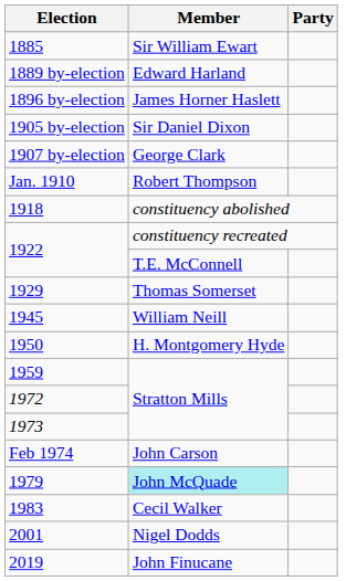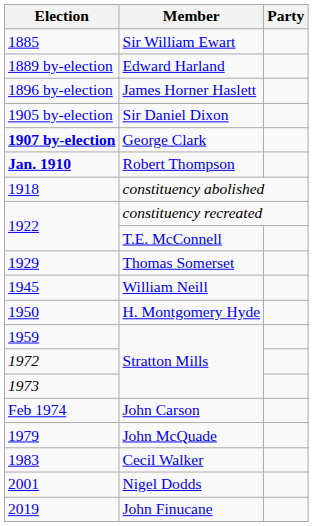George Clark | Election: normal -> bold
Robert Thompson | Election: normal -> bold
John McQuade | Member: paleturquoise background -> no background
